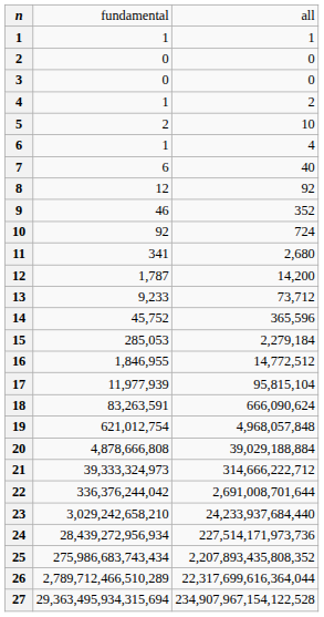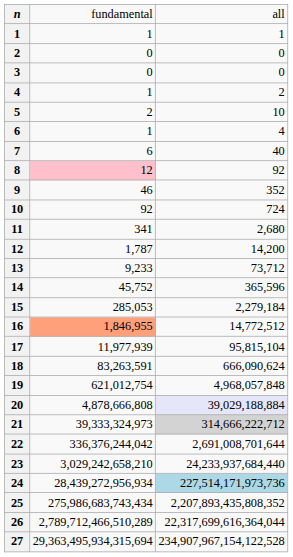8 | column 2: no background -> pink background
16 | column 2: no background -> lightsalmon background
20 | column 3: no background -> lavender background
21 | column 3: no background -> lightgrey background
24 | column 3: no background -> lightblue background
